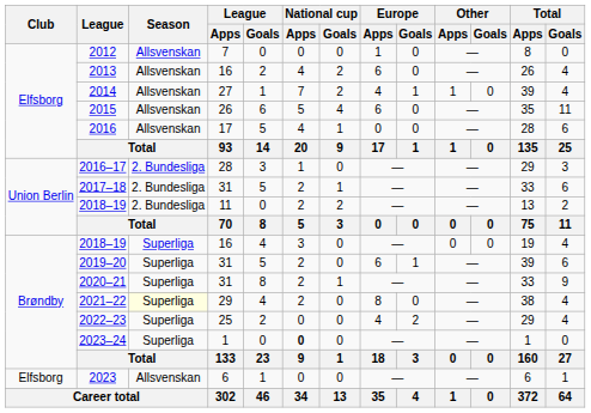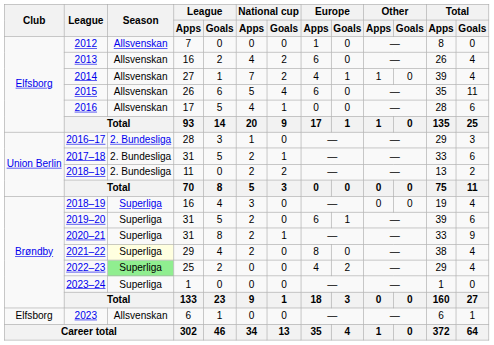2022–23 | Season: no background -> lightgreen background
2023–24 | National cup / Apps: bold -> normal
